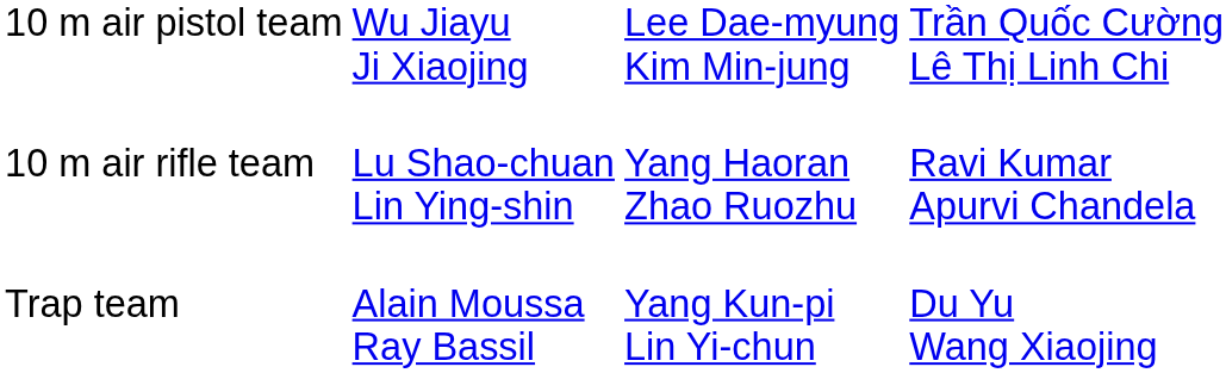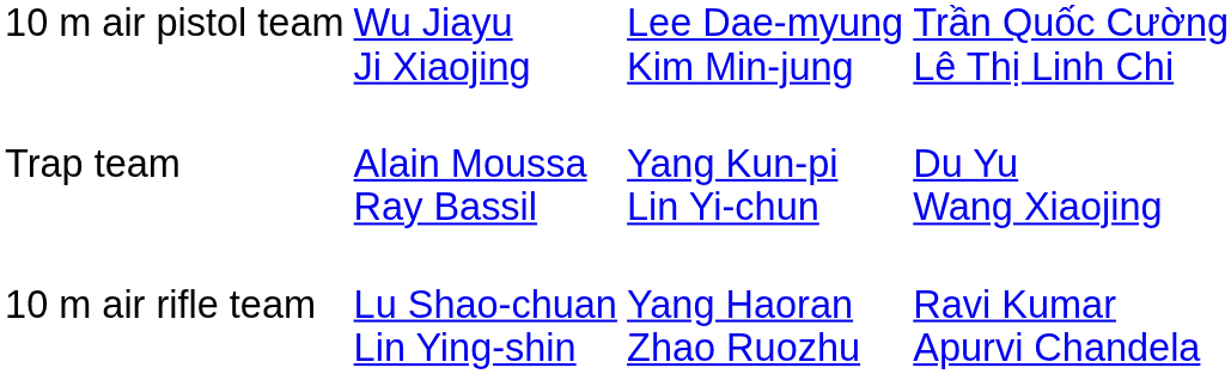rows swapped: 10 m air rifle team <-> Trap team
